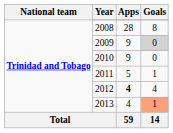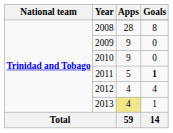2009 | Goals: lightgrey background -> no background
2011 | Goals: normal -> bold
2012 | Apps: bold -> normal
2013 | Apps: no background -> khaki background
2013 | Goals: lightsalmon background -> no background
